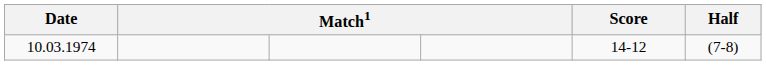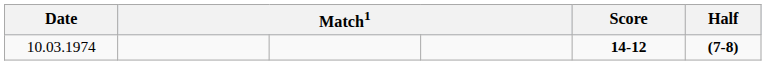10.03.1974 | Score: normal -> bold
10.03.1974 | Half: normal -> bold
